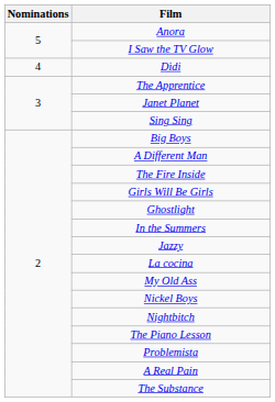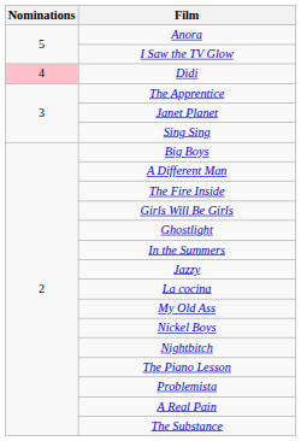Dìdi | Nominations: no background -> pink background
